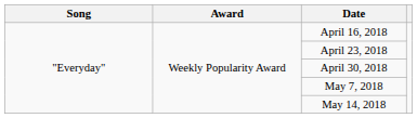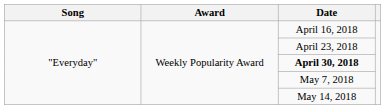April 30, 2018 | Date: normal -> bold
